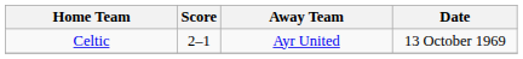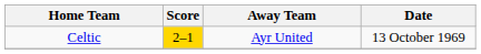Celtic | Score: no background -> gold background
